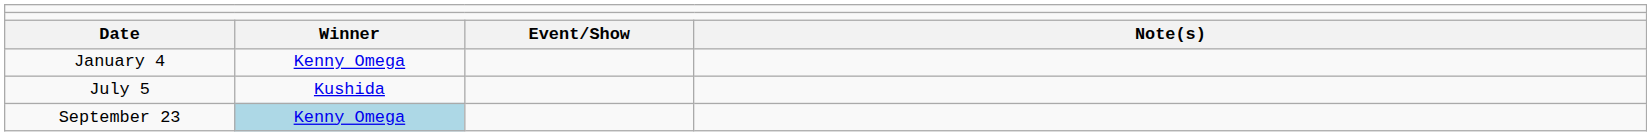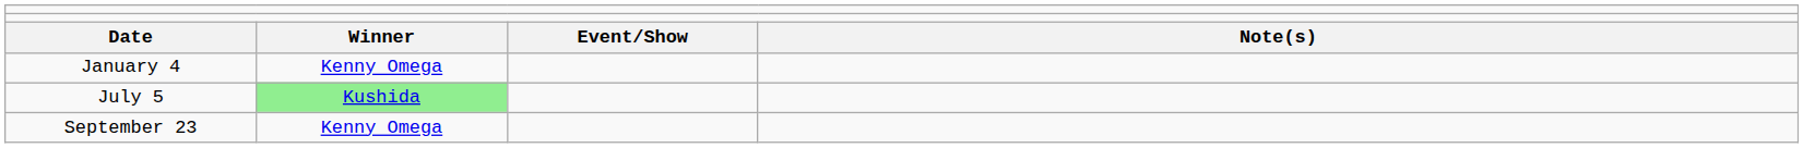July 5 | column 2: no background -> lightgreen background
September 23 | column 2: lightblue background -> no background
